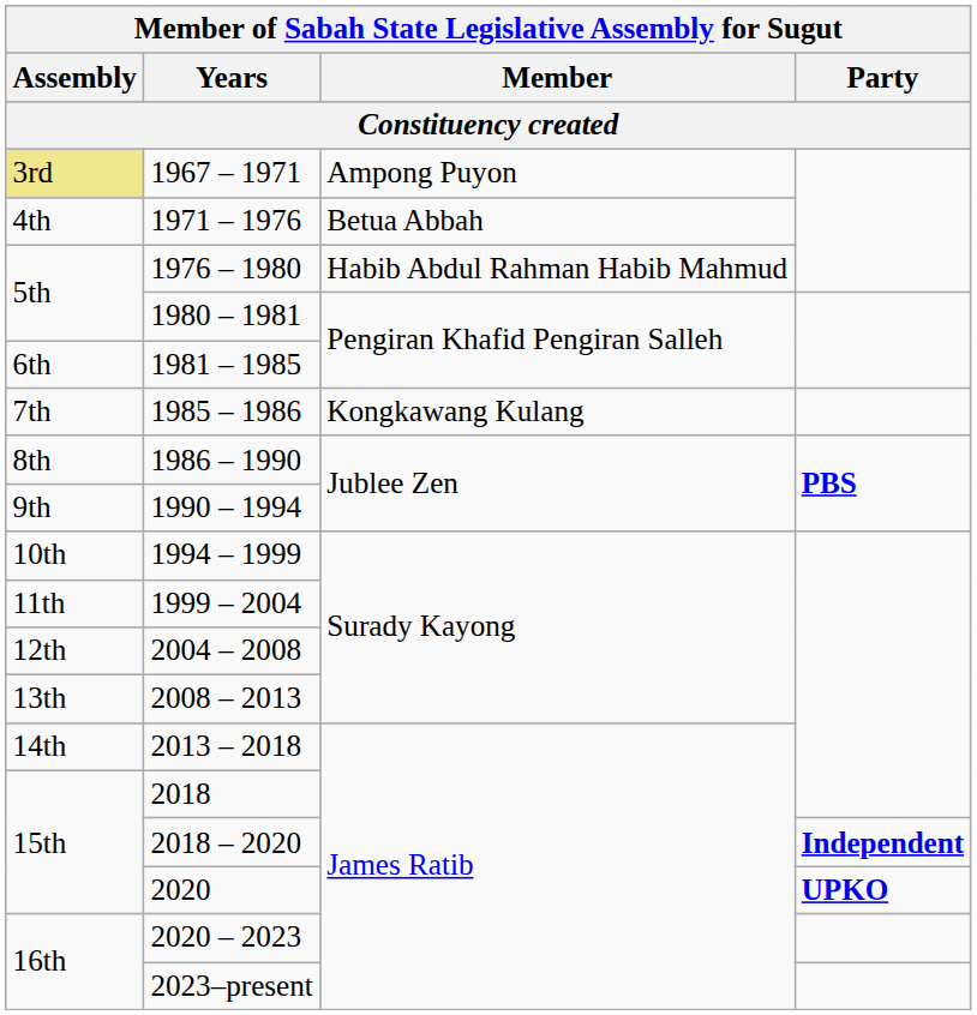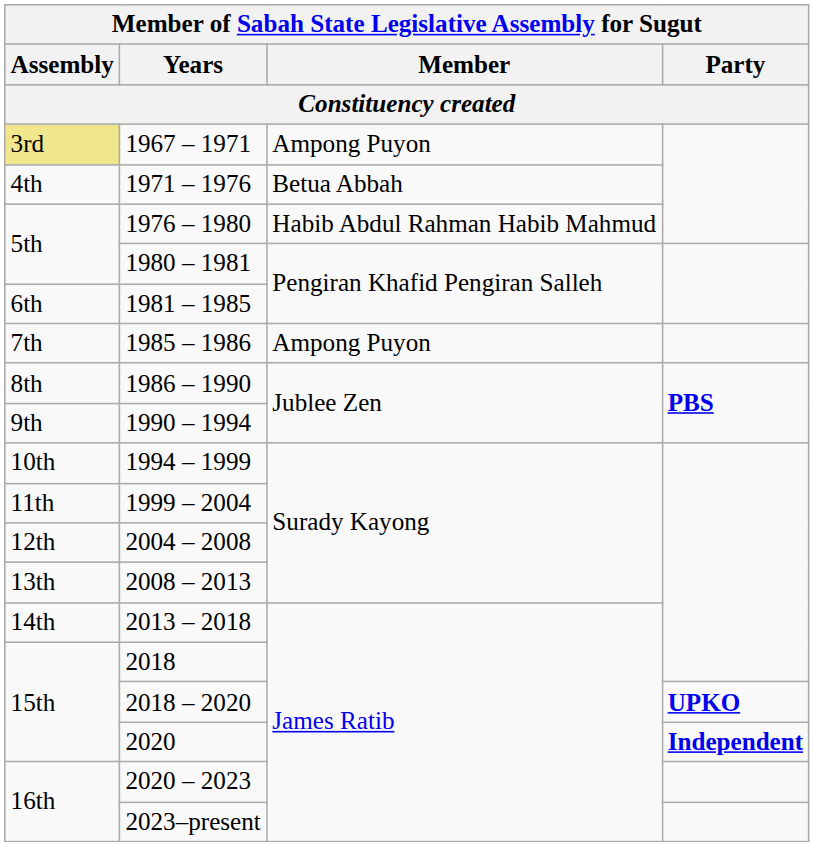1985 – 1986 | Member: Kongkawang Kulang -> Ampong Puyon
2018 – 2020 | Party: Independent -> UPKO
2020 | Party: UPKO -> Independent
